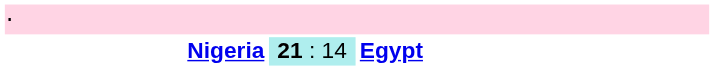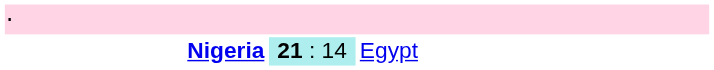Nigeria | column 3: bold -> normal
